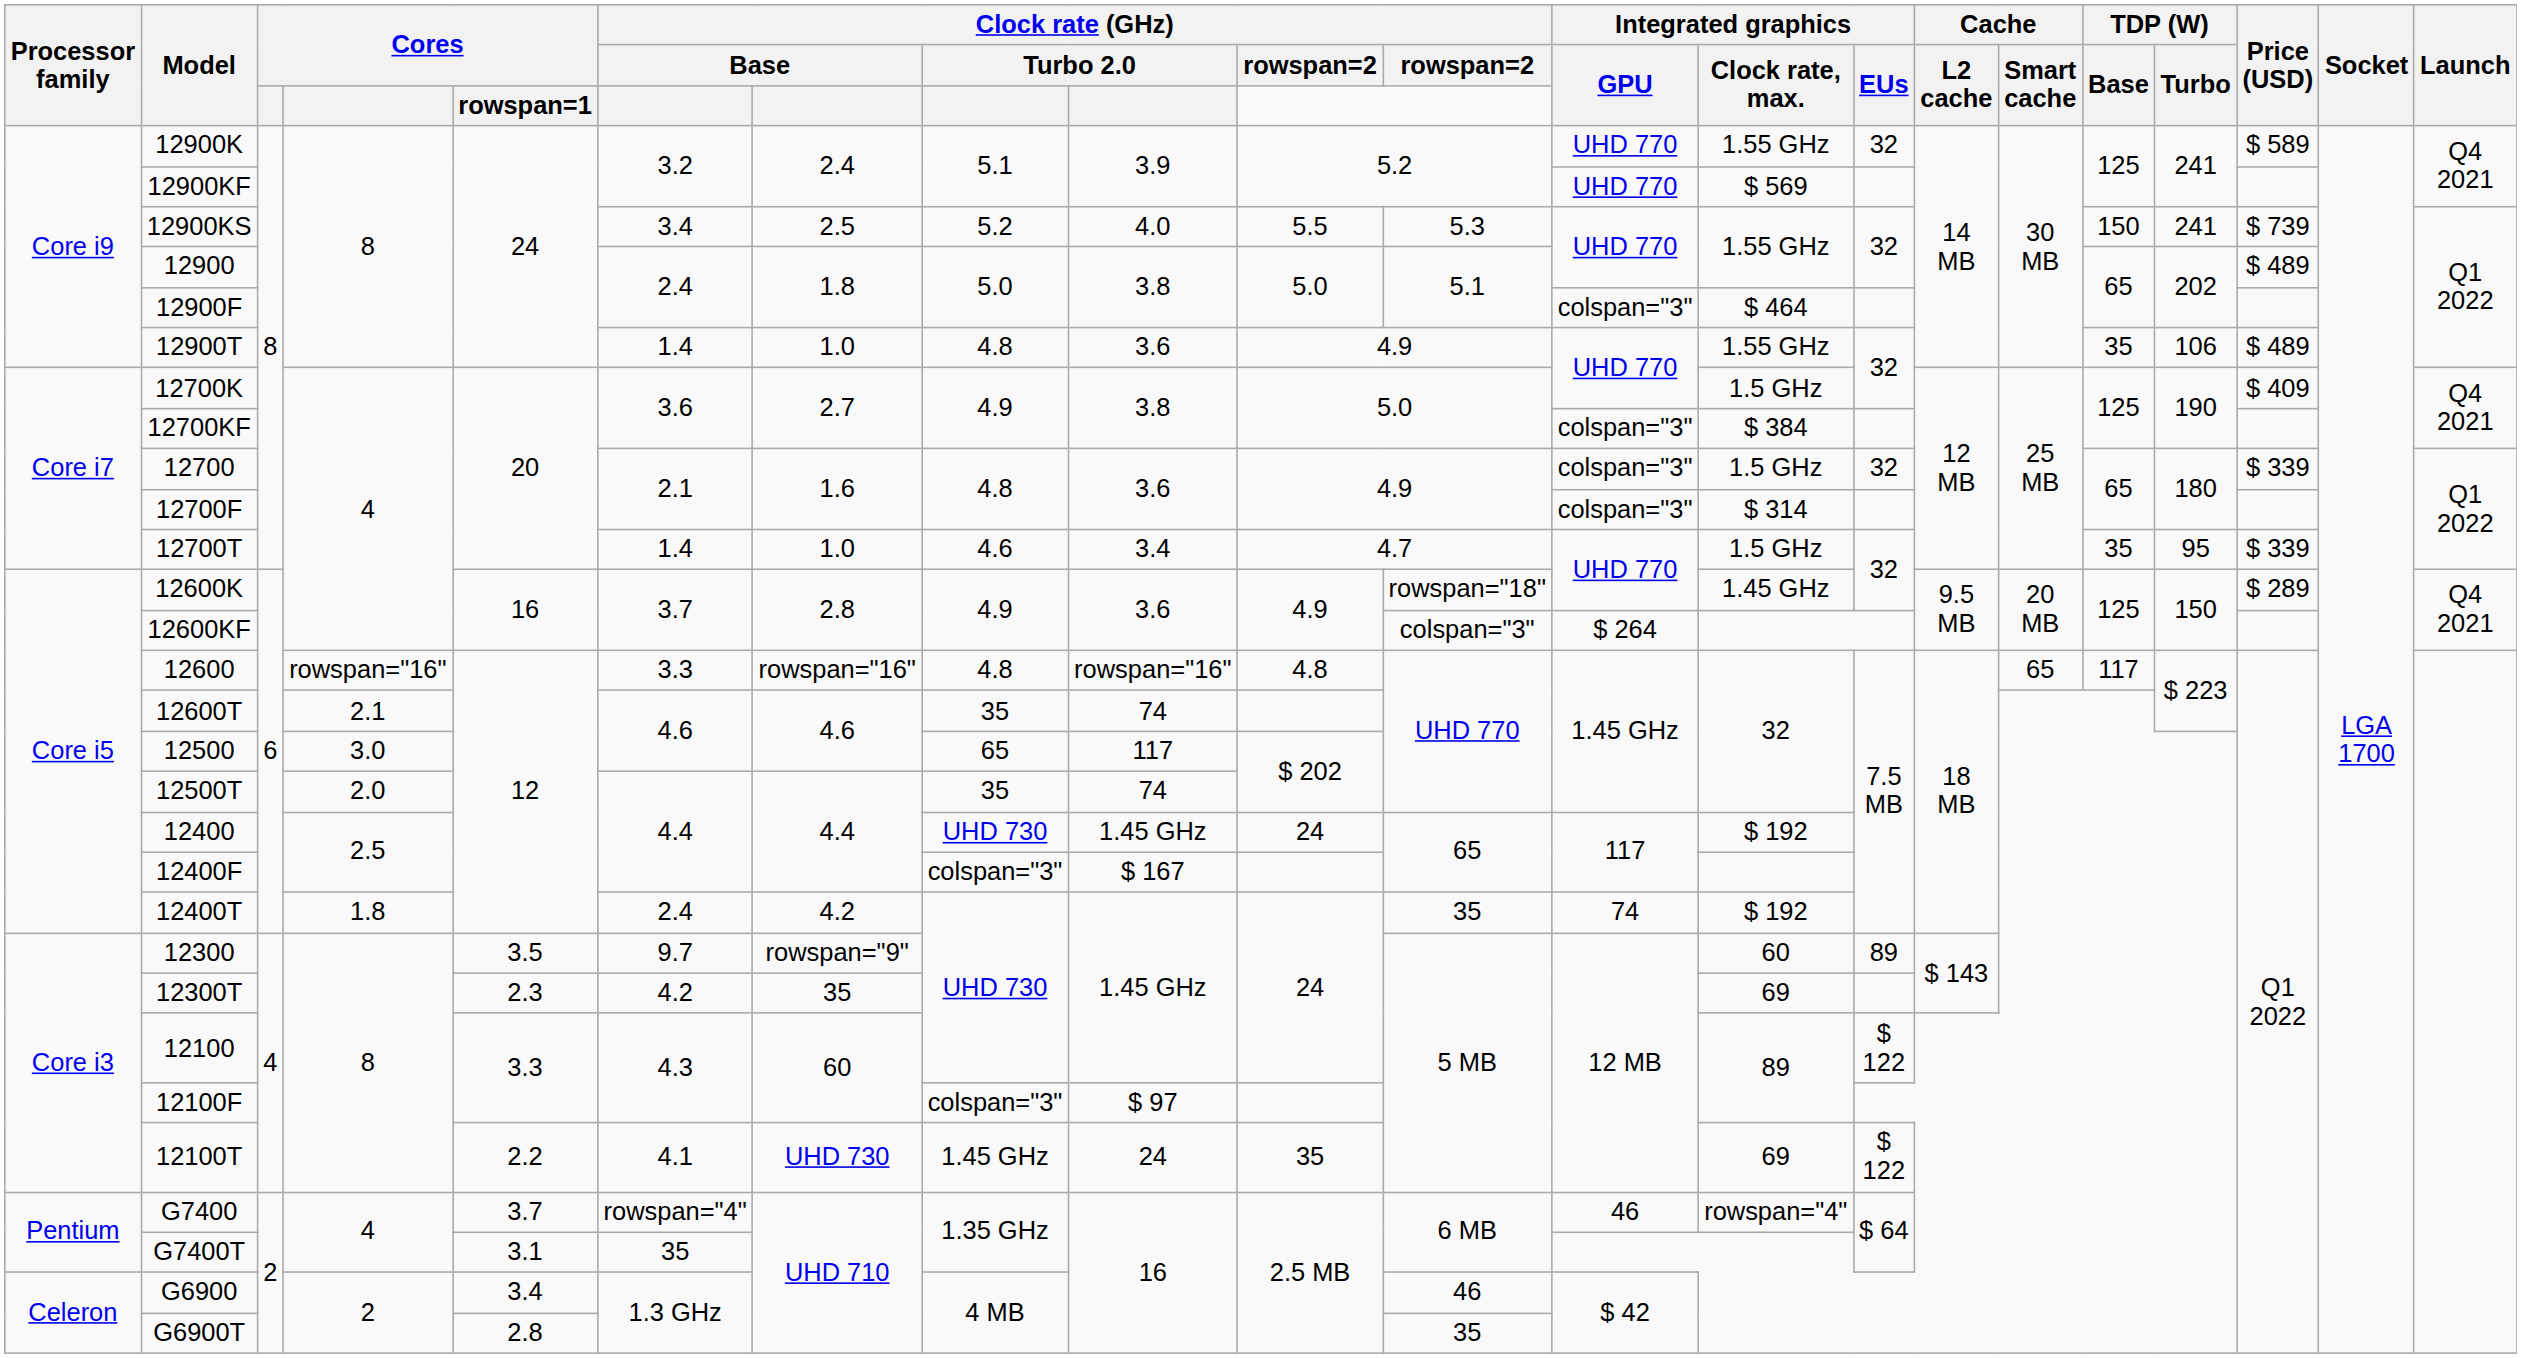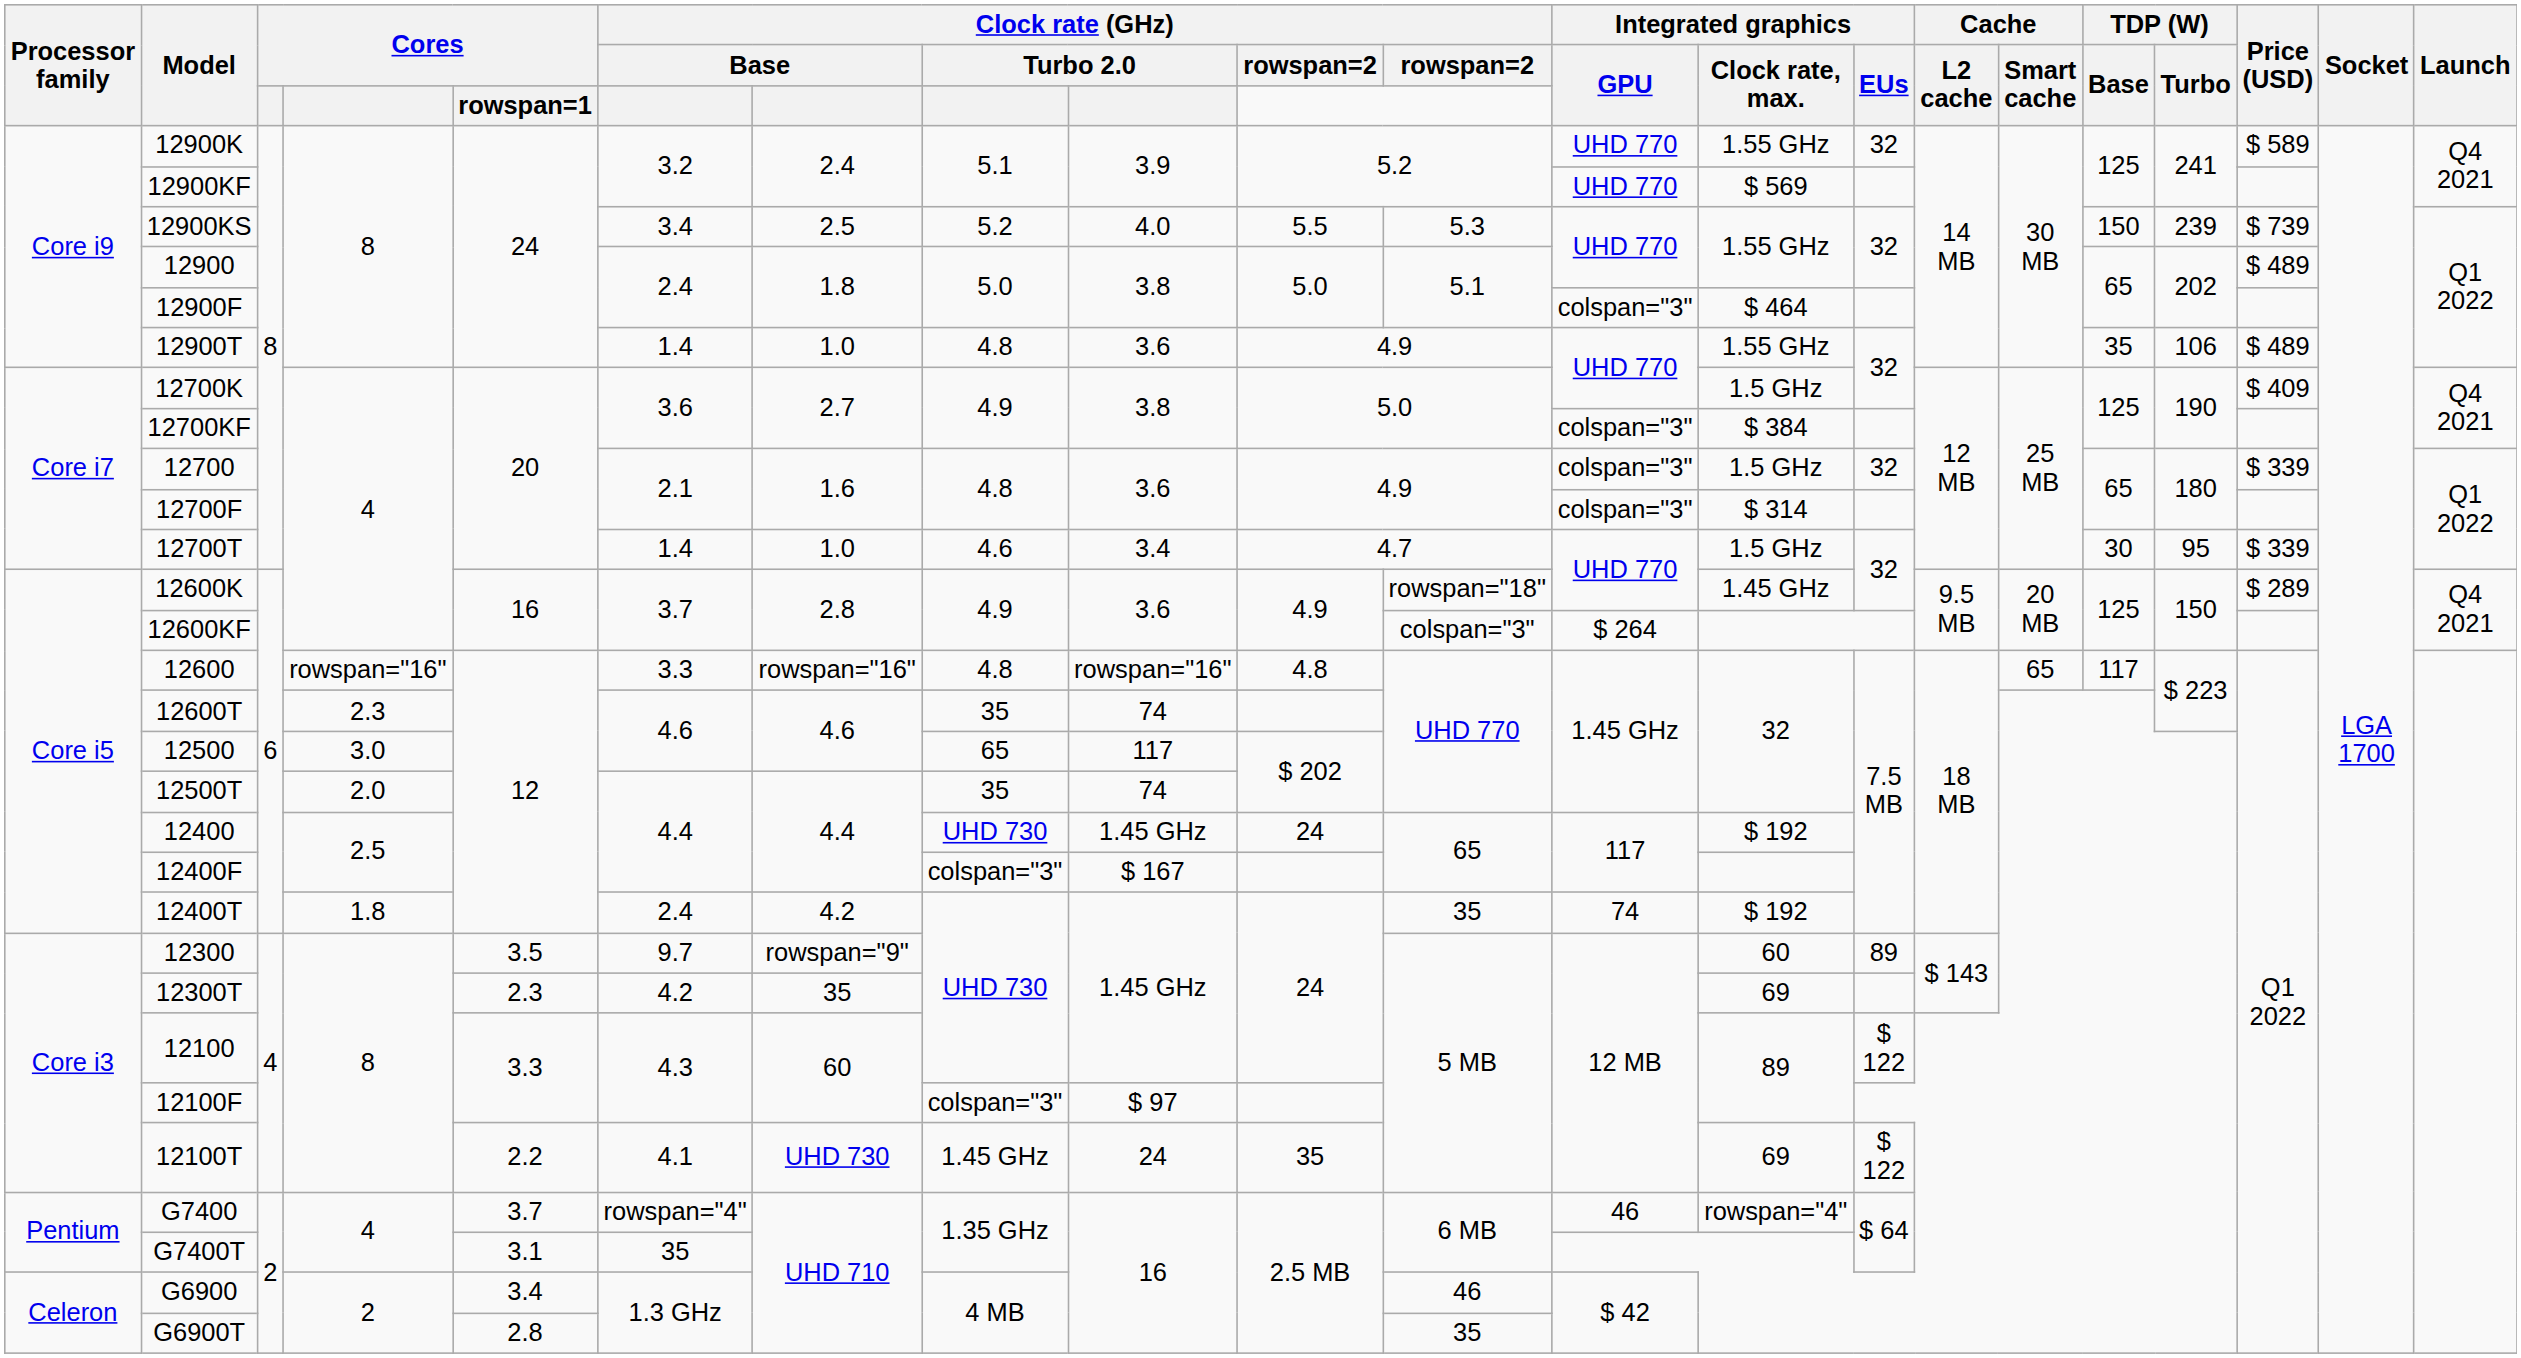12900KS | TDP (W) / Turbo: 241 -> 239
12700T | TDP (W) / Base: 35 -> 30
12600T | column 4: 2.1 -> 2.3
